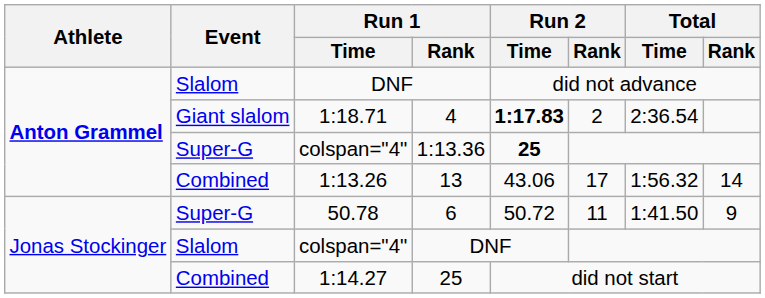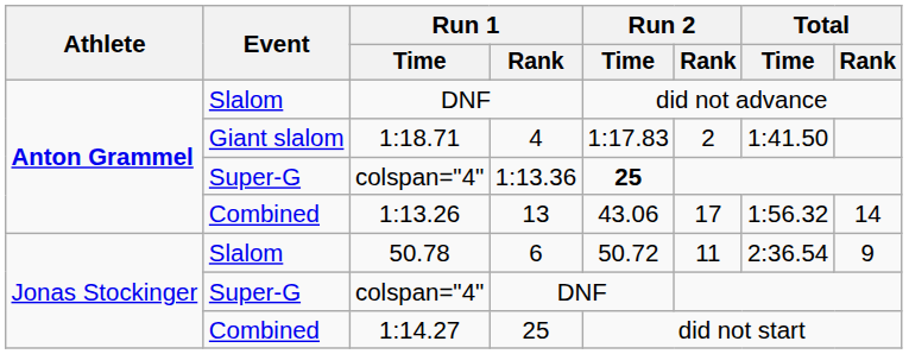1:18.71 | Run 2 / Time: bold -> normal
1:18.71 | Total / Time: 2:36.54 -> 1:41.50
50.78 | Event: Super-G -> Slalom
50.78 | Total / Time: 1:41.50 -> 2:36.54
colspan="4" / DNF | Event: Slalom -> Super-G
